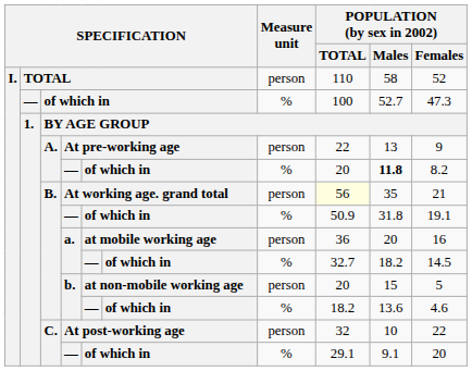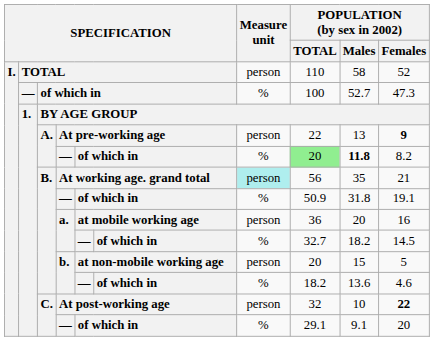At pre-working age | POPULATION (by sex in 2002) / Females: normal -> bold
A. / — | POPULATION (by sex in 2002) / TOTAL: no background -> lightgreen background
At working age. grand total | Measure unit: no background -> paleturquoise background
At working age. grand total | POPULATION (by sex in 2002) / TOTAL: lightyellow background -> no background
At post-working age | POPULATION (by sex in 2002) / Females: normal -> bold
